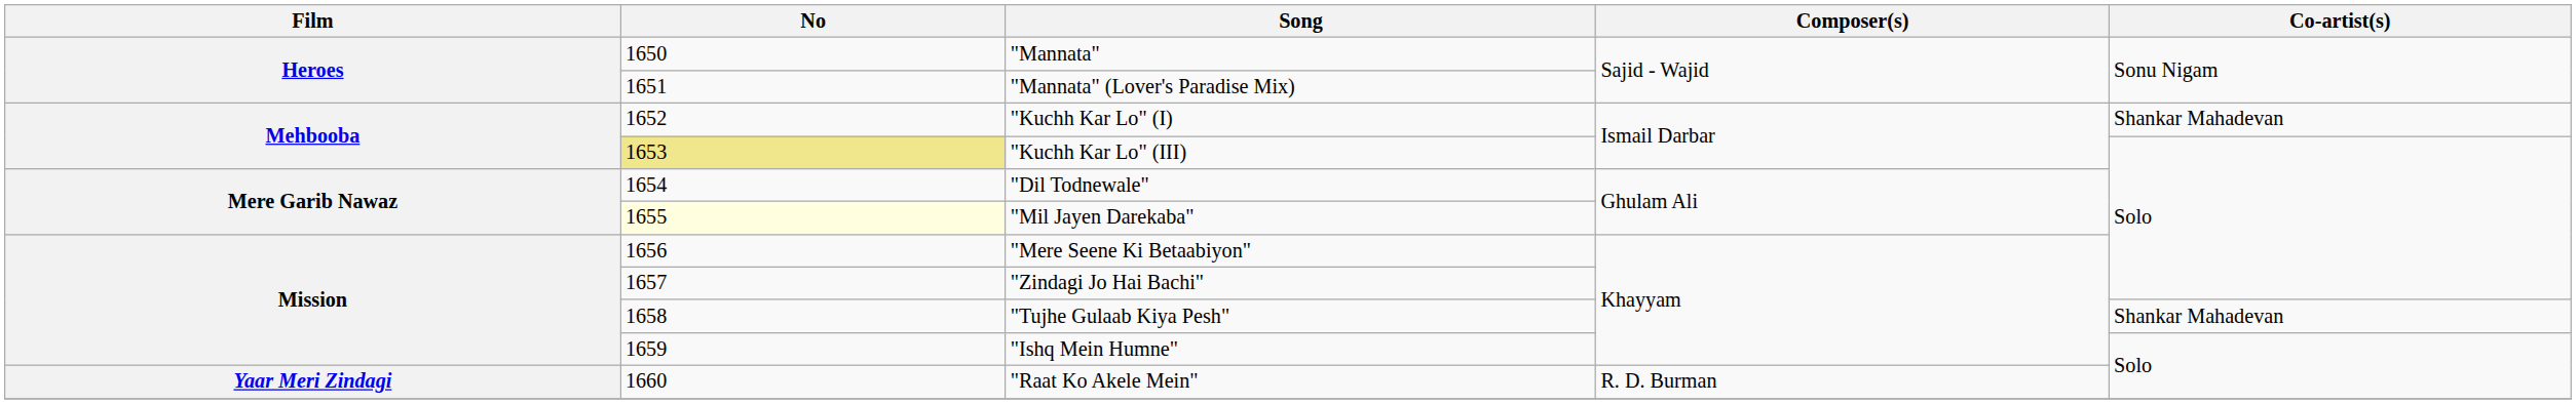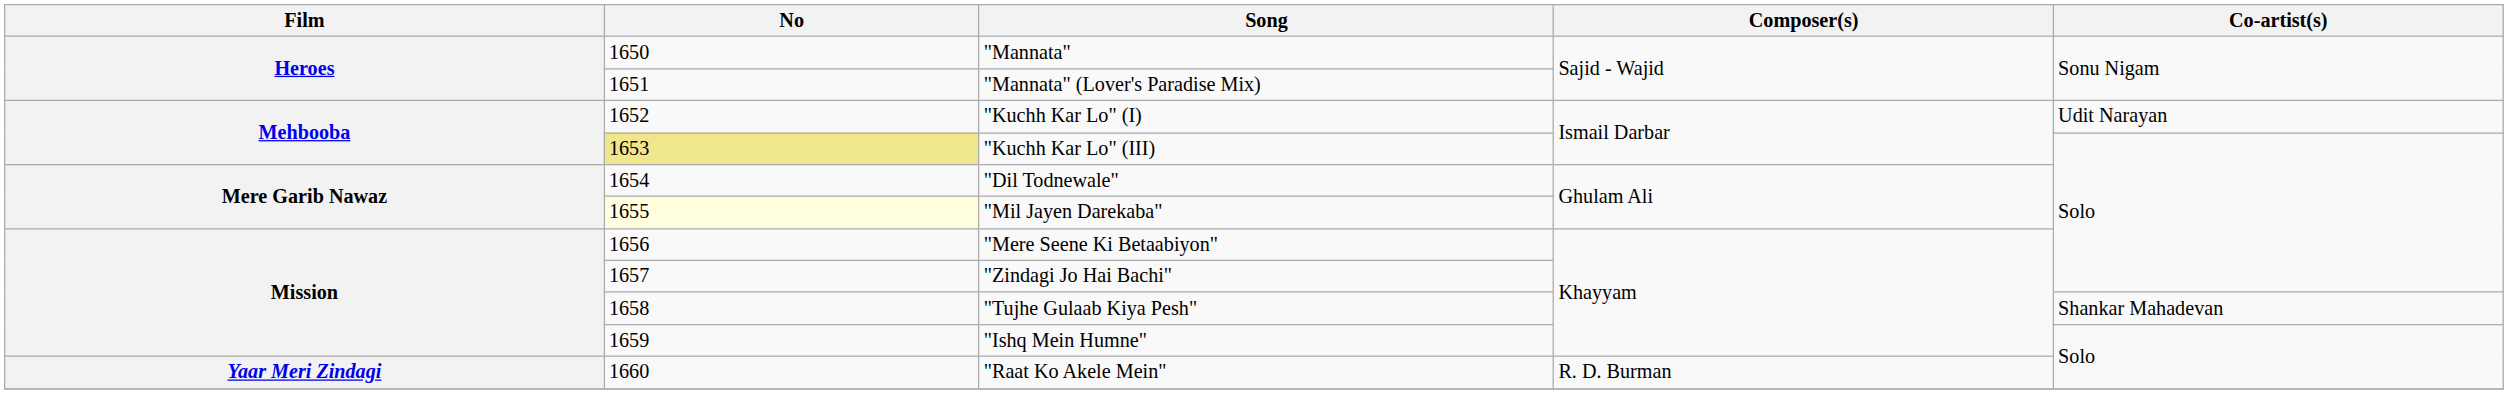"Kuchh Kar Lo" (I) | Co-artist(s): Shankar Mahadevan -> Udit Narayan
